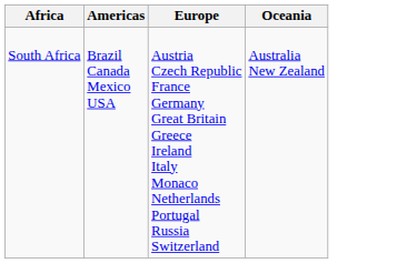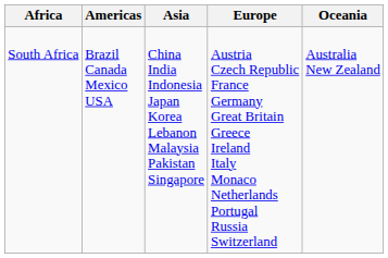+ column: Asia | China India Indonesia Japan Korea Lebanon Malaysia Pakistan Singapore
